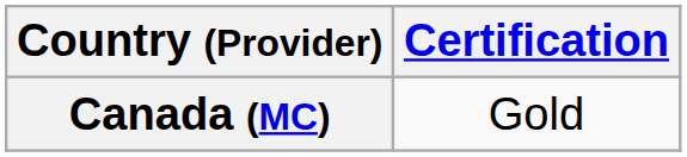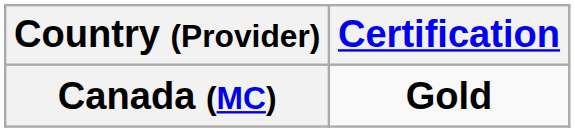Canada (MC) | Certification: normal -> bold
